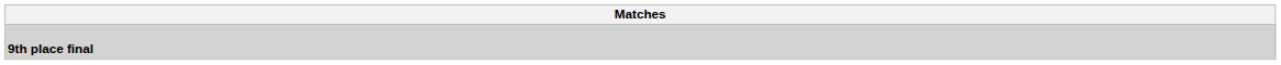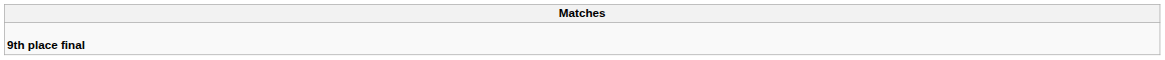row 2 | column 1: lightgrey background -> no background
